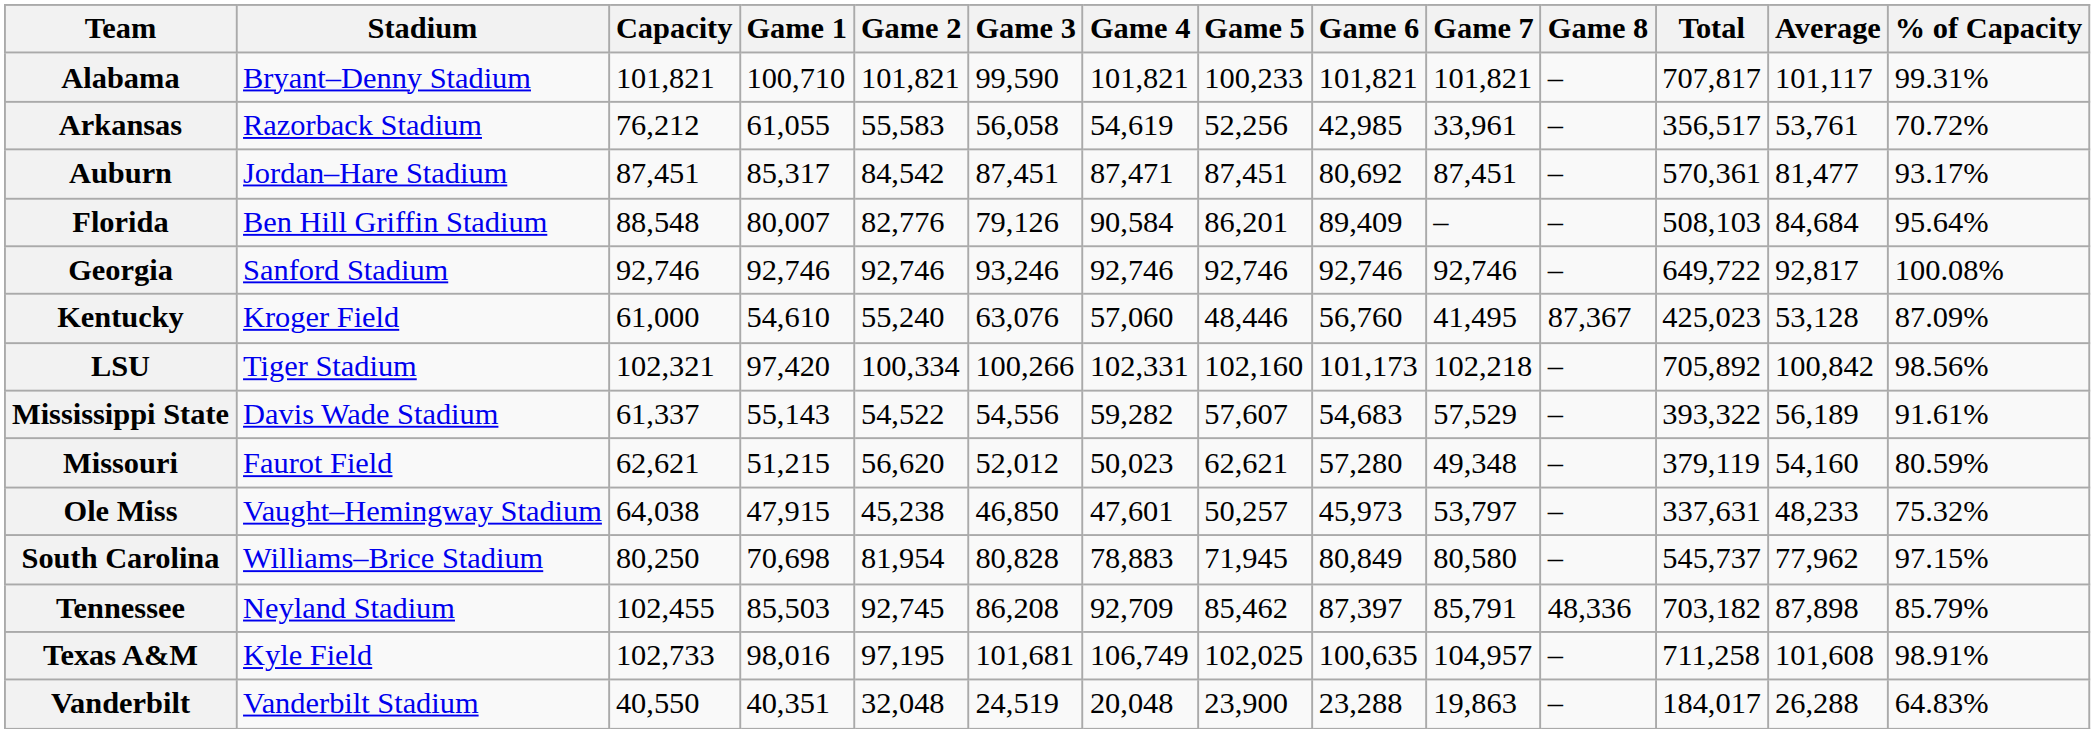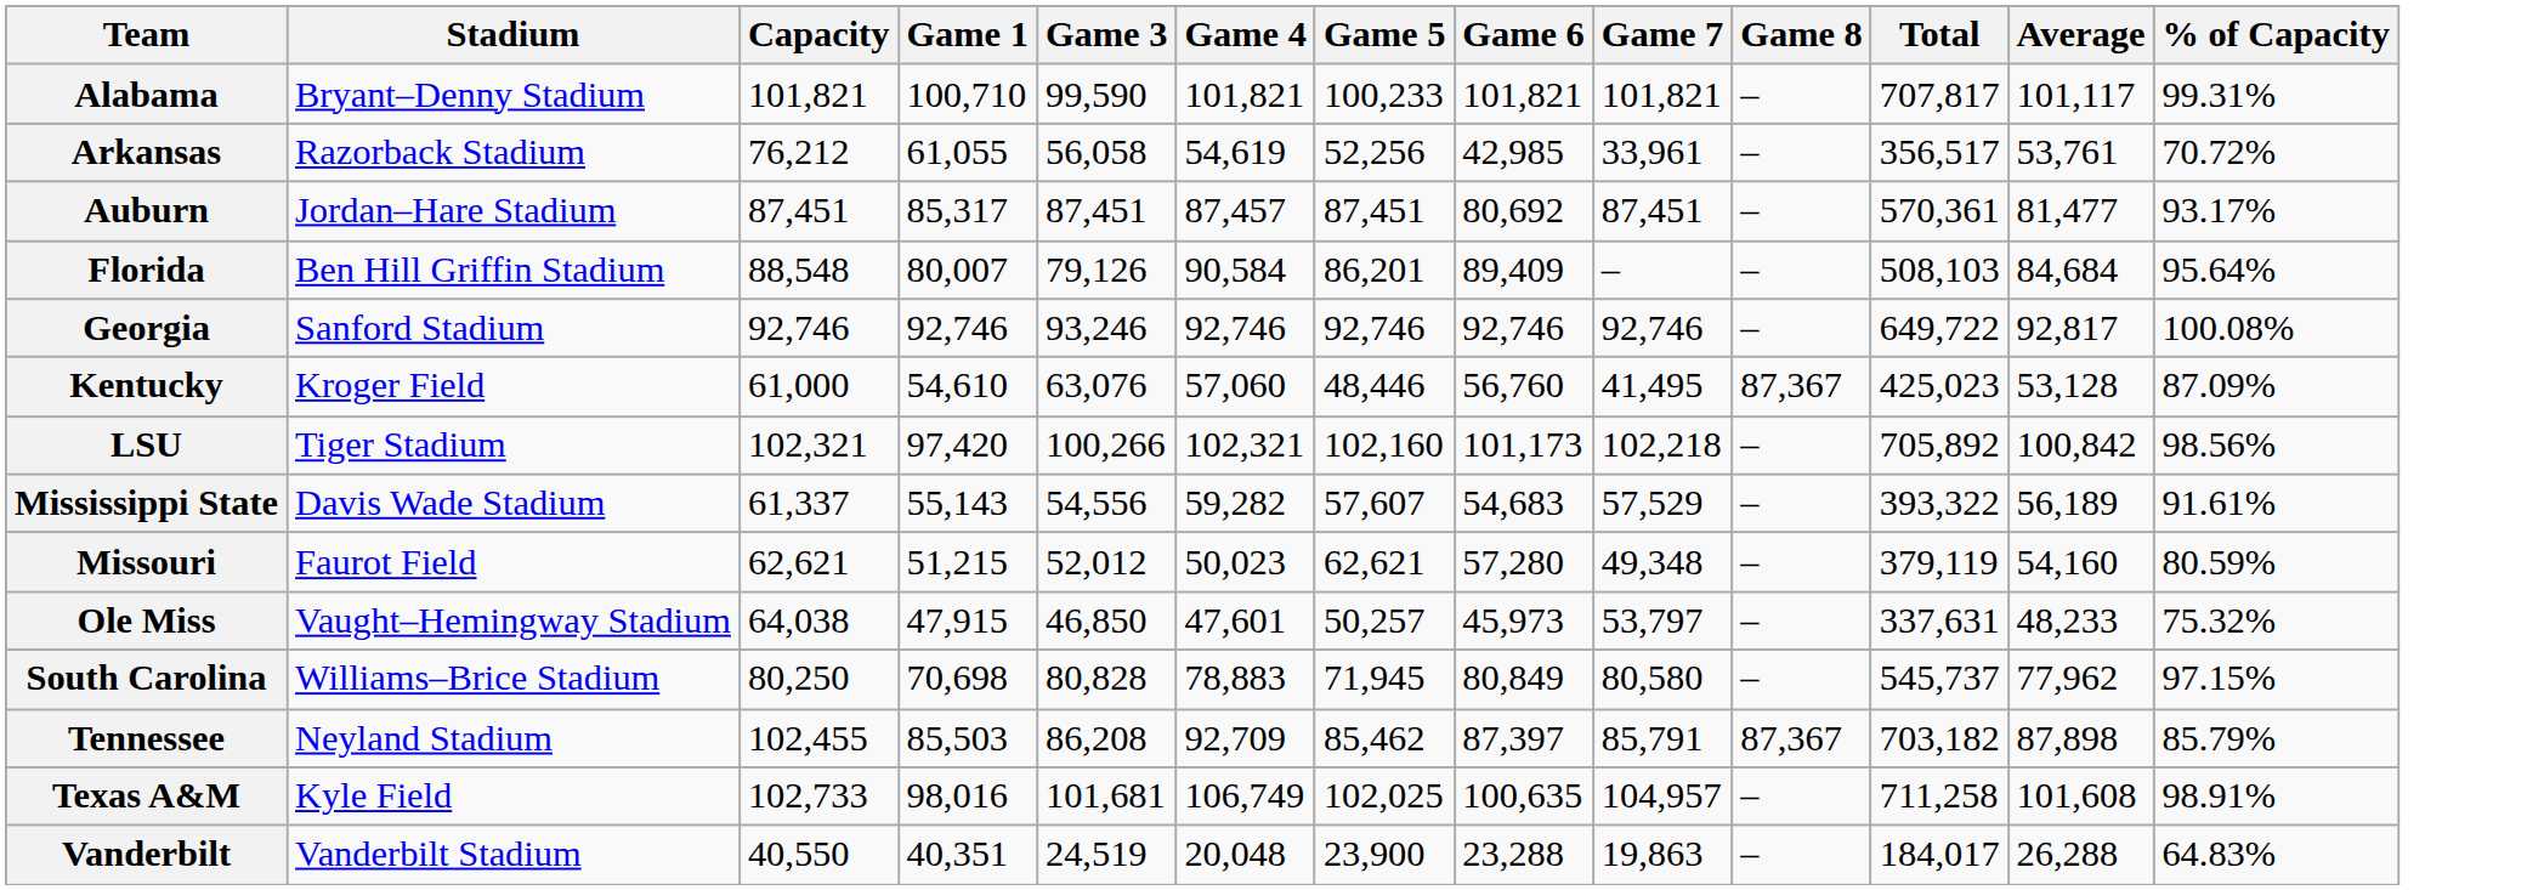- column: Game 2 | 101,821 | 55,583 | 84,542 | 82,776 | 92,746 | 55,240 | 100,334 | 54,522 | 56,620 | 45,238 | 81,954 | 92,745 | 97,195 | 32,048
Auburn | Game 4: 87,471 -> 87,457
LSU | Game 4: 102,331 -> 102,321
Tennessee | Game 8: 48,336 -> 87,367
